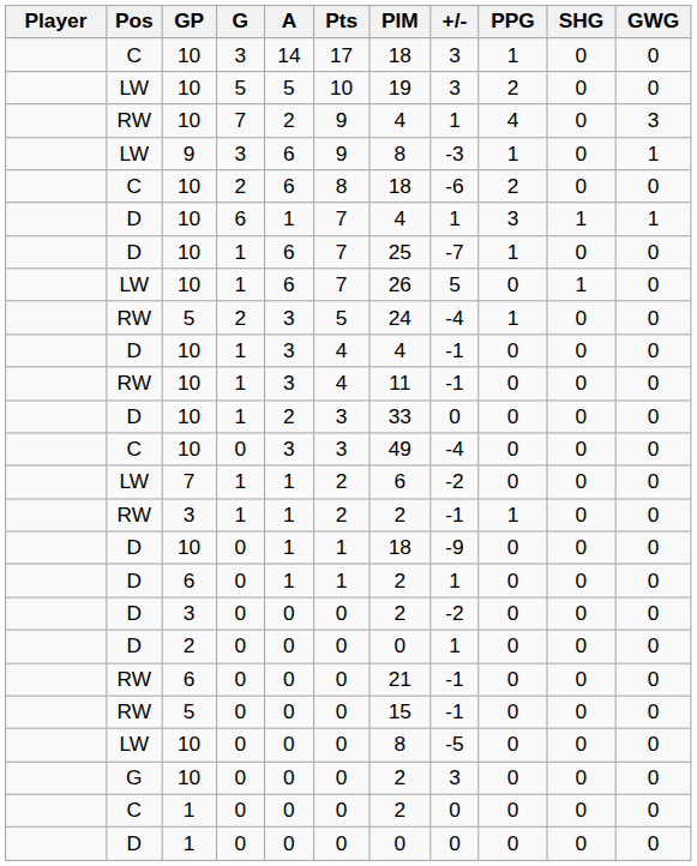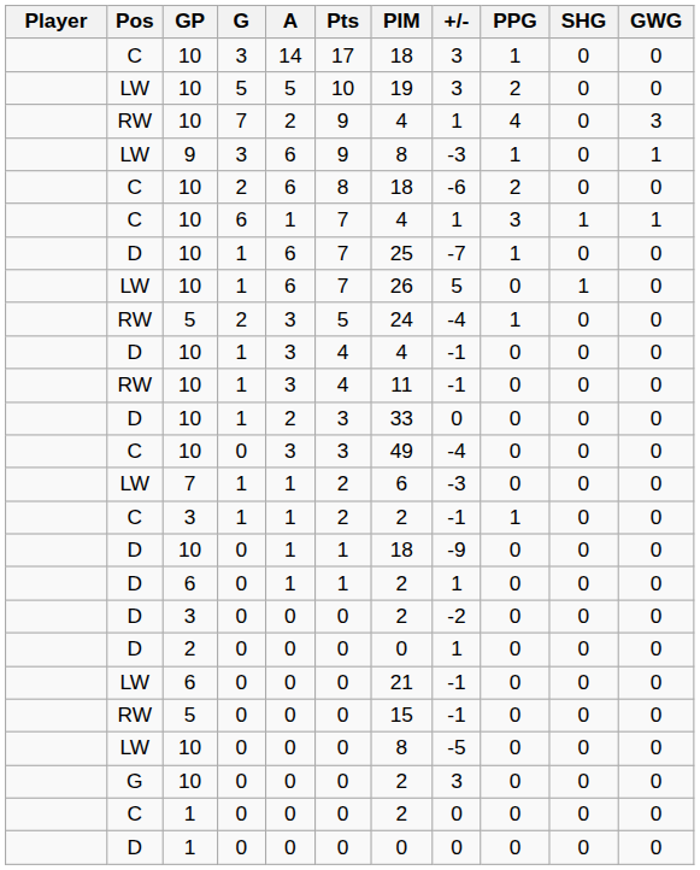row 7 | Pos: D -> C
row 15 | +/-: -2 -> -3
row 16 | Pos: RW -> C
row 21 | Pos: RW -> LW
